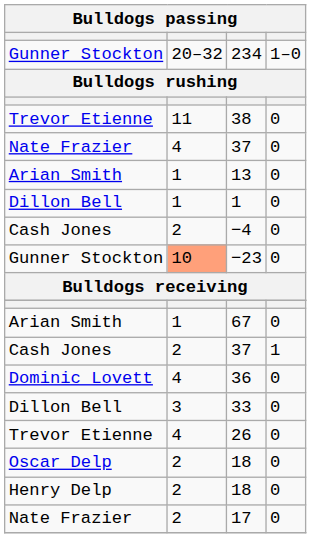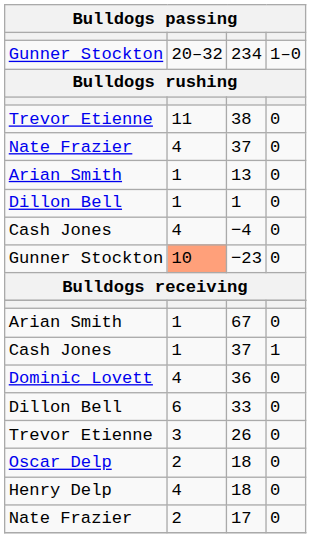−4 | column 2: 2 -> 4
Cash Jones / 37 | column 2: 2 -> 1
33 | column 2: 3 -> 6
26 | column 2: 4 -> 3
Henry Delp / 18 | column 2: 2 -> 4
